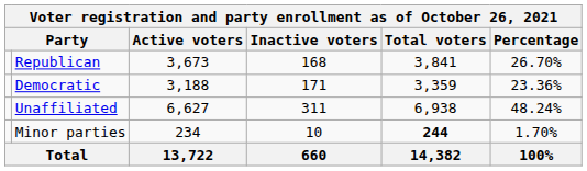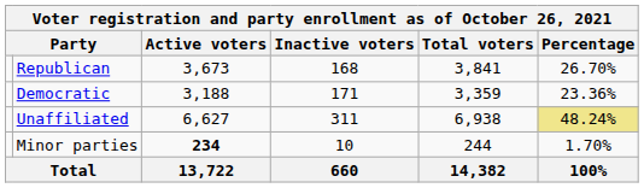Unaffiliated | Percentage: no background -> khaki background
Minor parties | Active voters: normal -> bold
Minor parties | Total voters: bold -> normal
